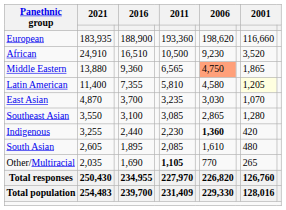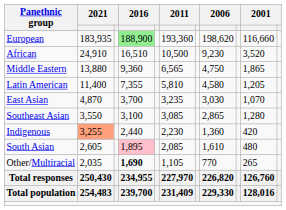European | column 4: no background -> lightgreen background
Middle Eastern | column 8: lightsalmon background -> no background
Latin American | column 10: lightyellow background -> no background
Indigenous | column 2: no background -> lightsalmon background
Indigenous | column 8: bold -> normal
South Asian | column 4: no background -> pink background
Other/Multiracial | column 4: normal -> bold
Other/Multiracial | column 6: bold -> normal
